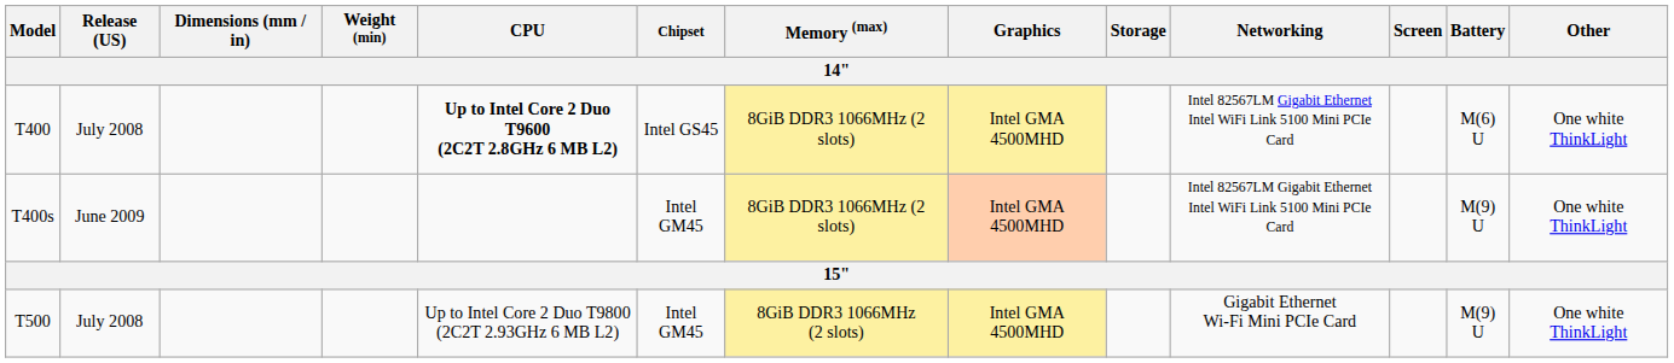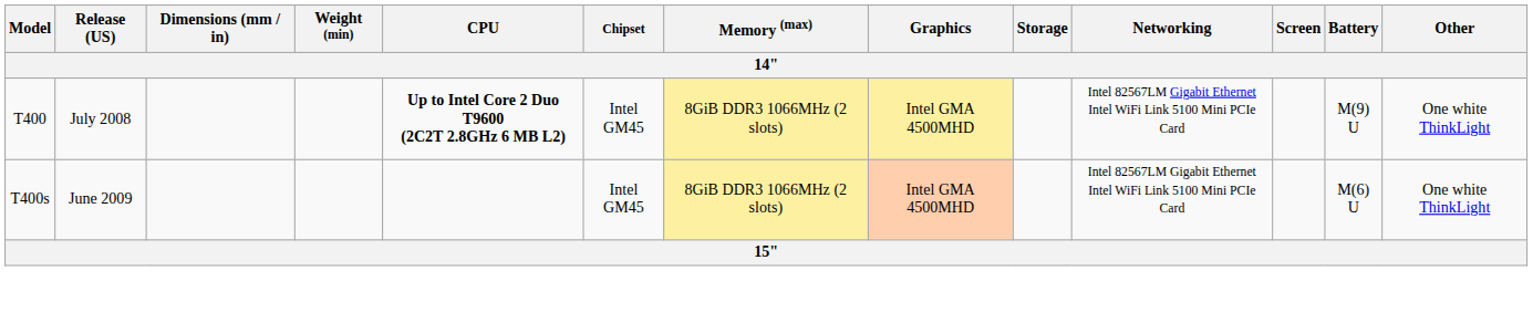T400 | Chipset: Intel GS45 -> Intel GM45
T400 | Battery: M(6) U -> M(9) U
T400s | Battery: M(9) U -> M(6) U
- row: T500 | July 2008 | Up to Intel Core 2 Duo T9800 (2C2T 2.93GHz 6 MB L2) | Intel GM45 | 8GiB DDR3 1066MHz (2 slots) | Intel GMA 4500MHD | Gigabit Ethernet Wi-Fi Mini PCIe Card | M(9) U | One white ThinkLight
